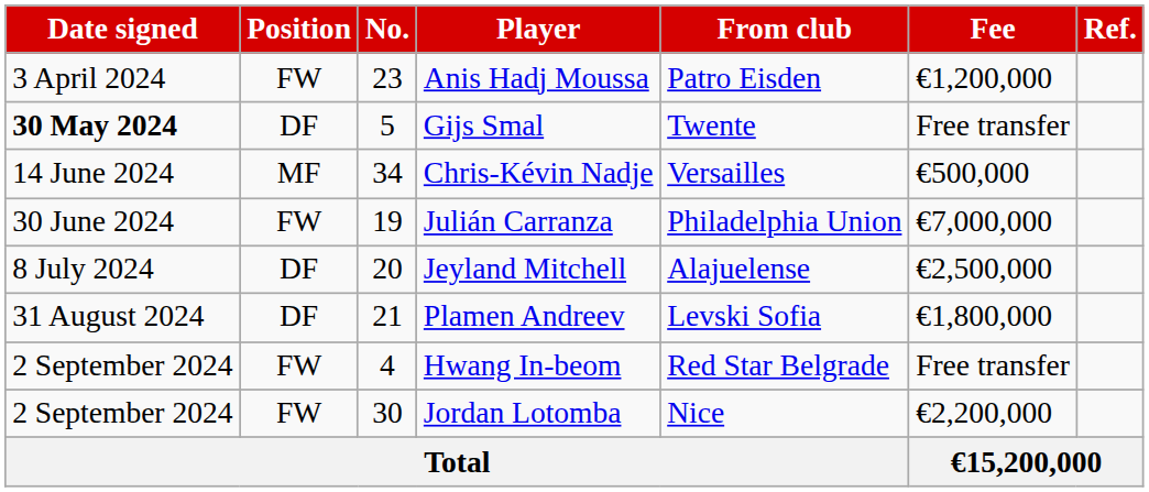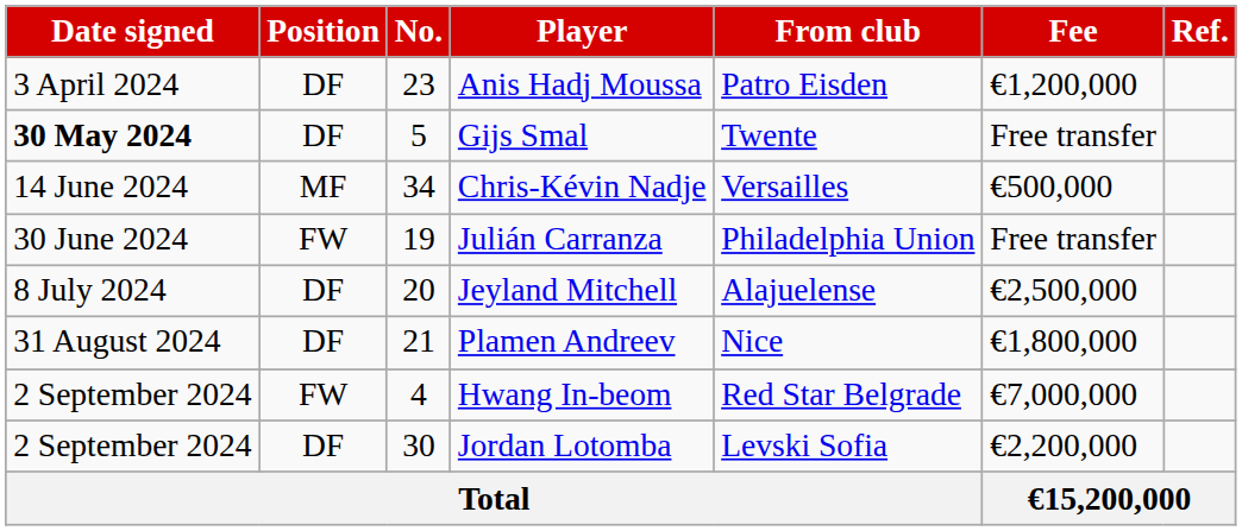Anis Hadj Moussa | Position: FW -> DF
Julián Carranza | Fee: €7,000,000 -> Free transfer
Plamen Andreev | From club: Levski Sofia -> Nice
Hwang In-beom | Fee: Free transfer -> €7,000,000
Jordan Lotomba | Position: FW -> DF
Jordan Lotomba | From club: Nice -> Levski Sofia
